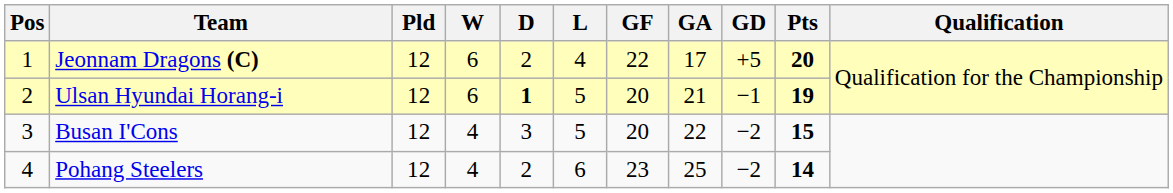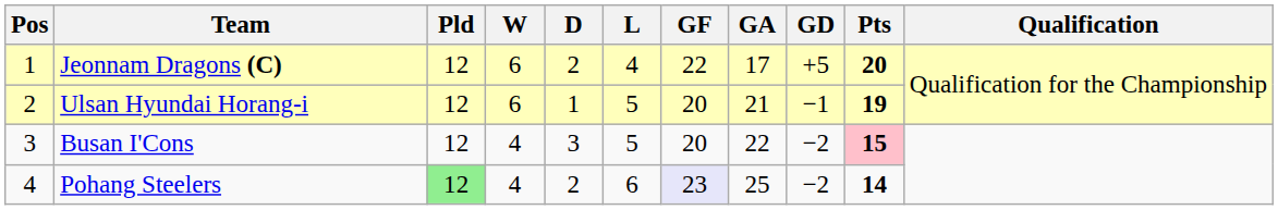Ulsan Hyundai Horang-i | D: bold -> normal
Busan I'Cons | Pts: no background -> pink background
Pohang Steelers | Pld: no background -> lightgreen background
Pohang Steelers | GF: no background -> lavender background
